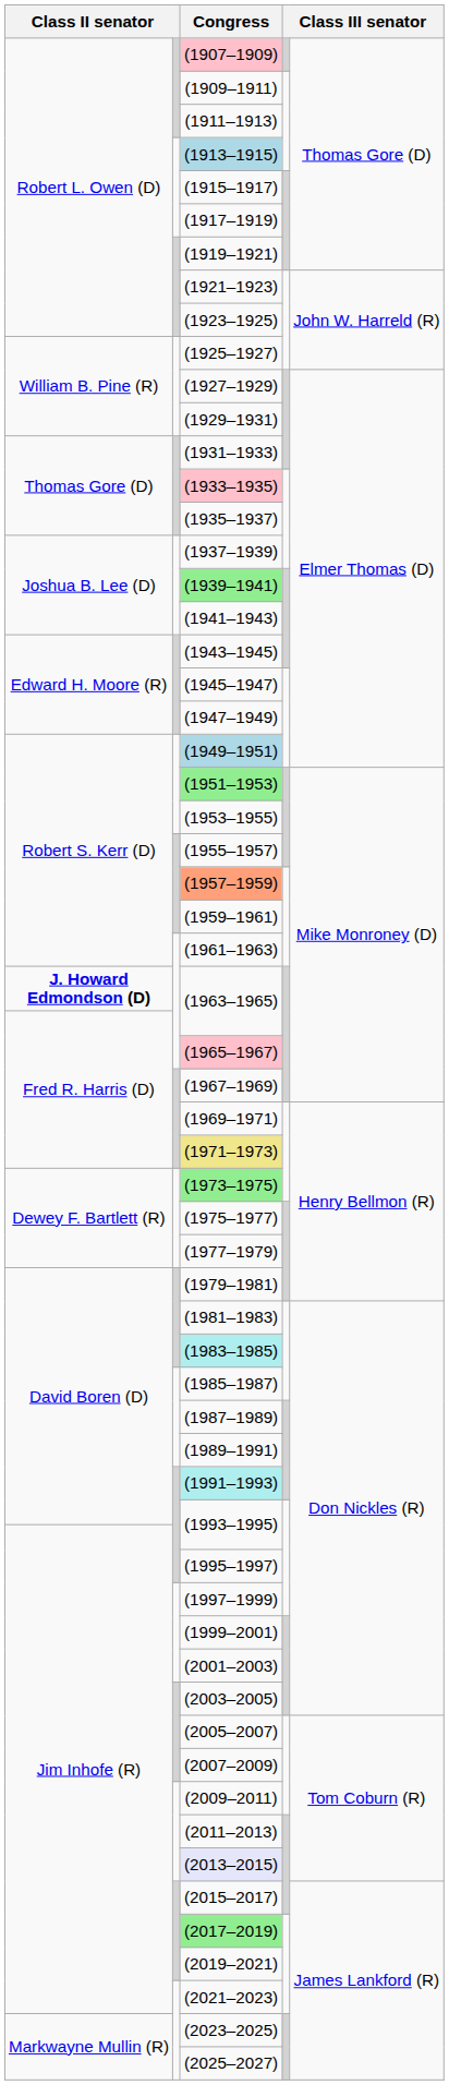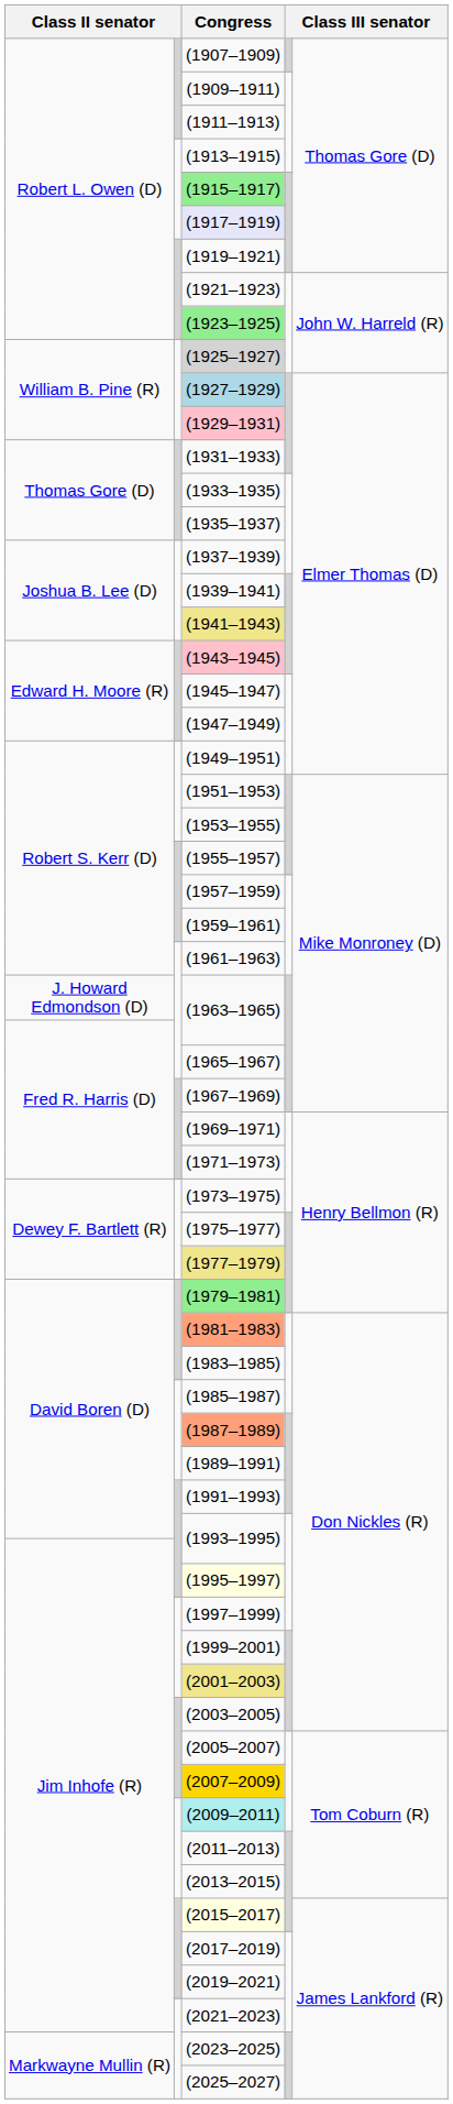(1907–1909) | Congress: pink background -> no background
(1913–1915) | Congress: lightblue background -> no background
(1915–1917) | Congress: no background -> lightgreen background
(1917–1919) | Congress: no background -> lavender background
(1923–1925) | Congress: no background -> lightgreen background
(1925–1927) | Congress: no background -> lightgrey background
(1927–1929) | Congress: no background -> lightblue background
(1929–1931) | Congress: no background -> pink background
(1933–1935) | Congress: pink background -> no background
(1939–1941) | Congress: lightgreen background -> no background
(1941–1943) | Congress: no background -> khaki background
(1943–1945) | Congress: no background -> pink background
(1949–1951) | Congress: lightblue background -> no background
(1951–1953) | Congress: lightgreen background -> no background
(1957–1959) | Congress: lightsalmon background -> no background
J. Howard Edmondson (D) / (1963–1965) | column 1: bold -> normal
(1965–1967) | Congress: pink background -> no background
(1971–1973) | Congress: khaki background -> no background
(1973–1975) | Congress: lightgreen background -> no background
(1977–1979) | Congress: no background -> khaki background
(1979–1981) | Congress: no background -> lightgreen background
(1981–1983) | Congress: no background -> lightsalmon background
(1983–1985) | Congress: paleturquoise background -> no background
(1987–1989) | Congress: no background -> lightsalmon background
(1991–1993) | Congress: paleturquoise background -> no background
(1995–1997) | Congress: no background -> lightyellow background
(2001–2003) | Congress: no background -> khaki background
(2007–2009) | Congress: no background -> gold background
(2009–2011) | Congress: no background -> paleturquoise background
(2013–2015) | Congress: lavender background -> no background
(2015–2017) | Congress: no background -> lightyellow background
(2017–2019) | Congress: lightgreen background -> no background
